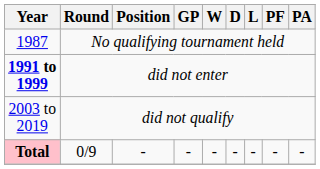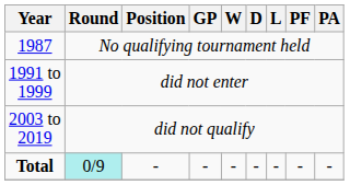1991 to 1999 | Year: bold -> normal
Total | Year: pink background -> no background
Total | Round: no background -> paleturquoise background
